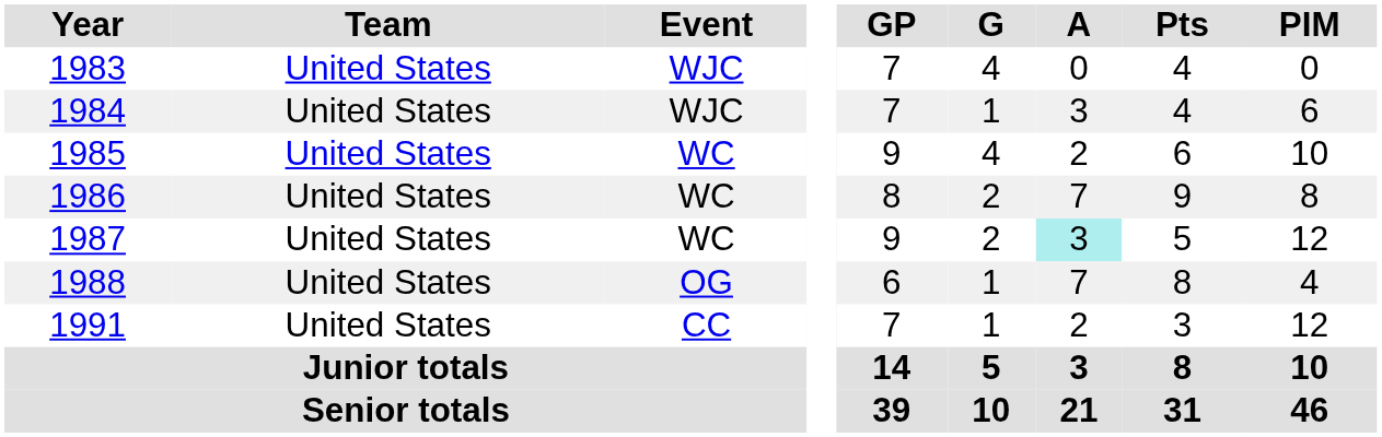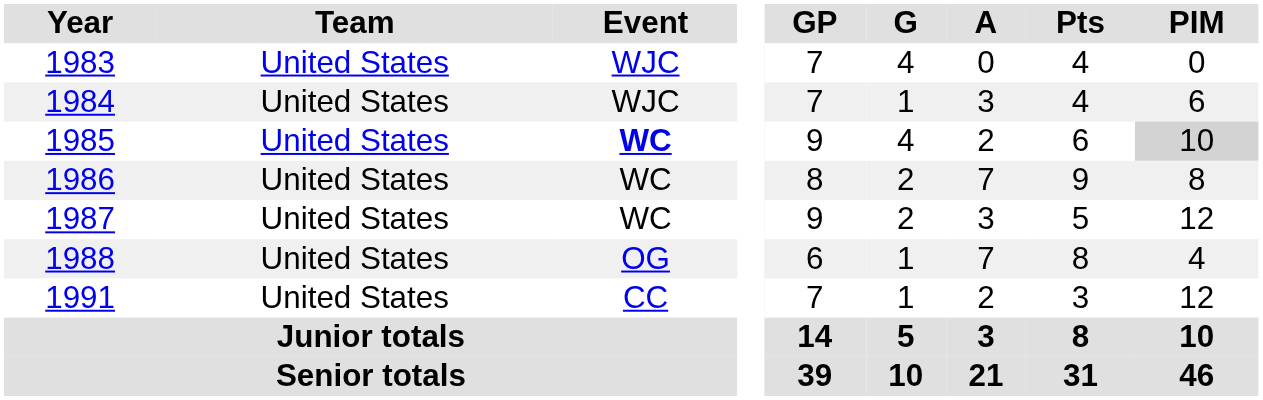1985 | Event: normal -> bold
1985 | PIM: no background -> lightgrey background
1987 | A: paleturquoise background -> no background
